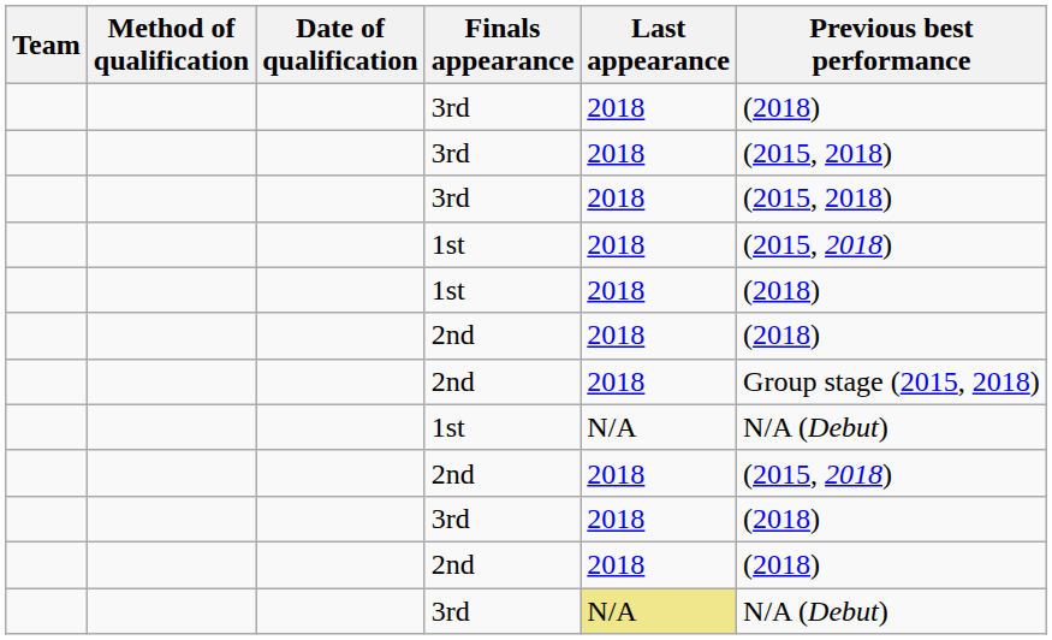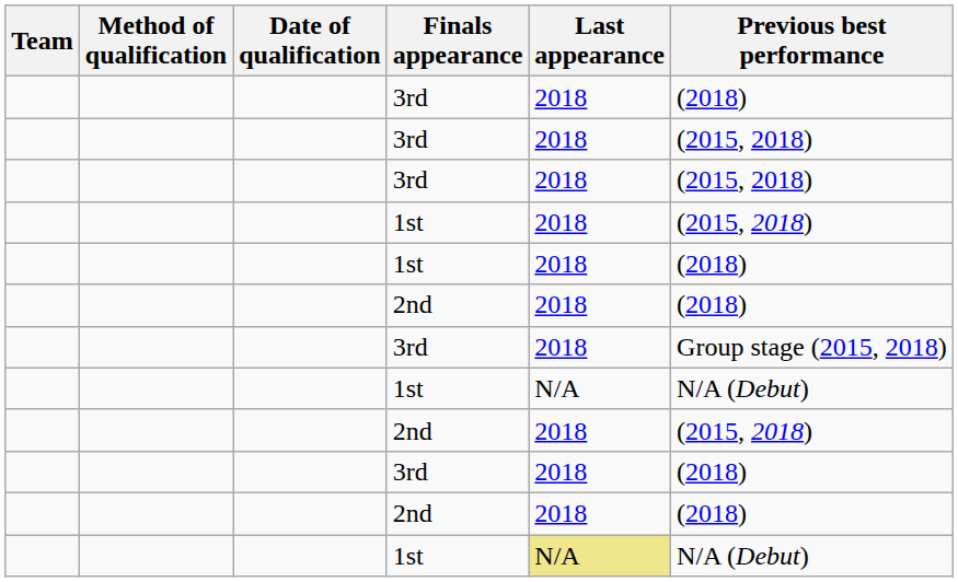row 8 | Finals appearance: 2nd -> 3rd
row 13 | Finals appearance: 3rd -> 1st
